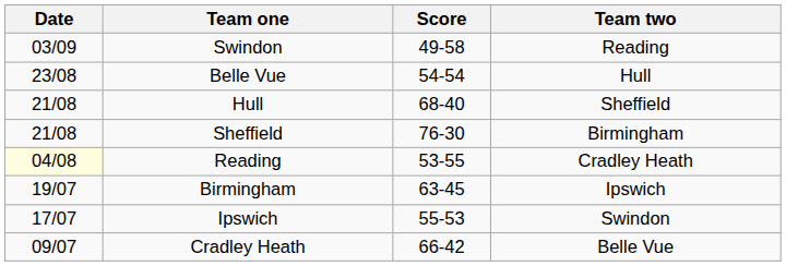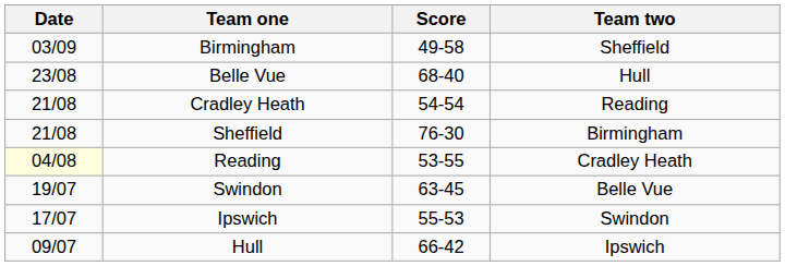row 2 | Team one: Swindon -> Birmingham
row 2 | Team two: Reading -> Sheffield
row 3 | Score: 54-54 -> 68-40
row 4 | Team one: Hull -> Cradley Heath
row 4 | Score: 68-40 -> 54-54
row 4 | Team two: Sheffield -> Reading
row 7 | Team one: Birmingham -> Swindon
row 7 | Team two: Ipswich -> Belle Vue
row 9 | Team one: Cradley Heath -> Hull
row 9 | Team two: Belle Vue -> Ipswich
